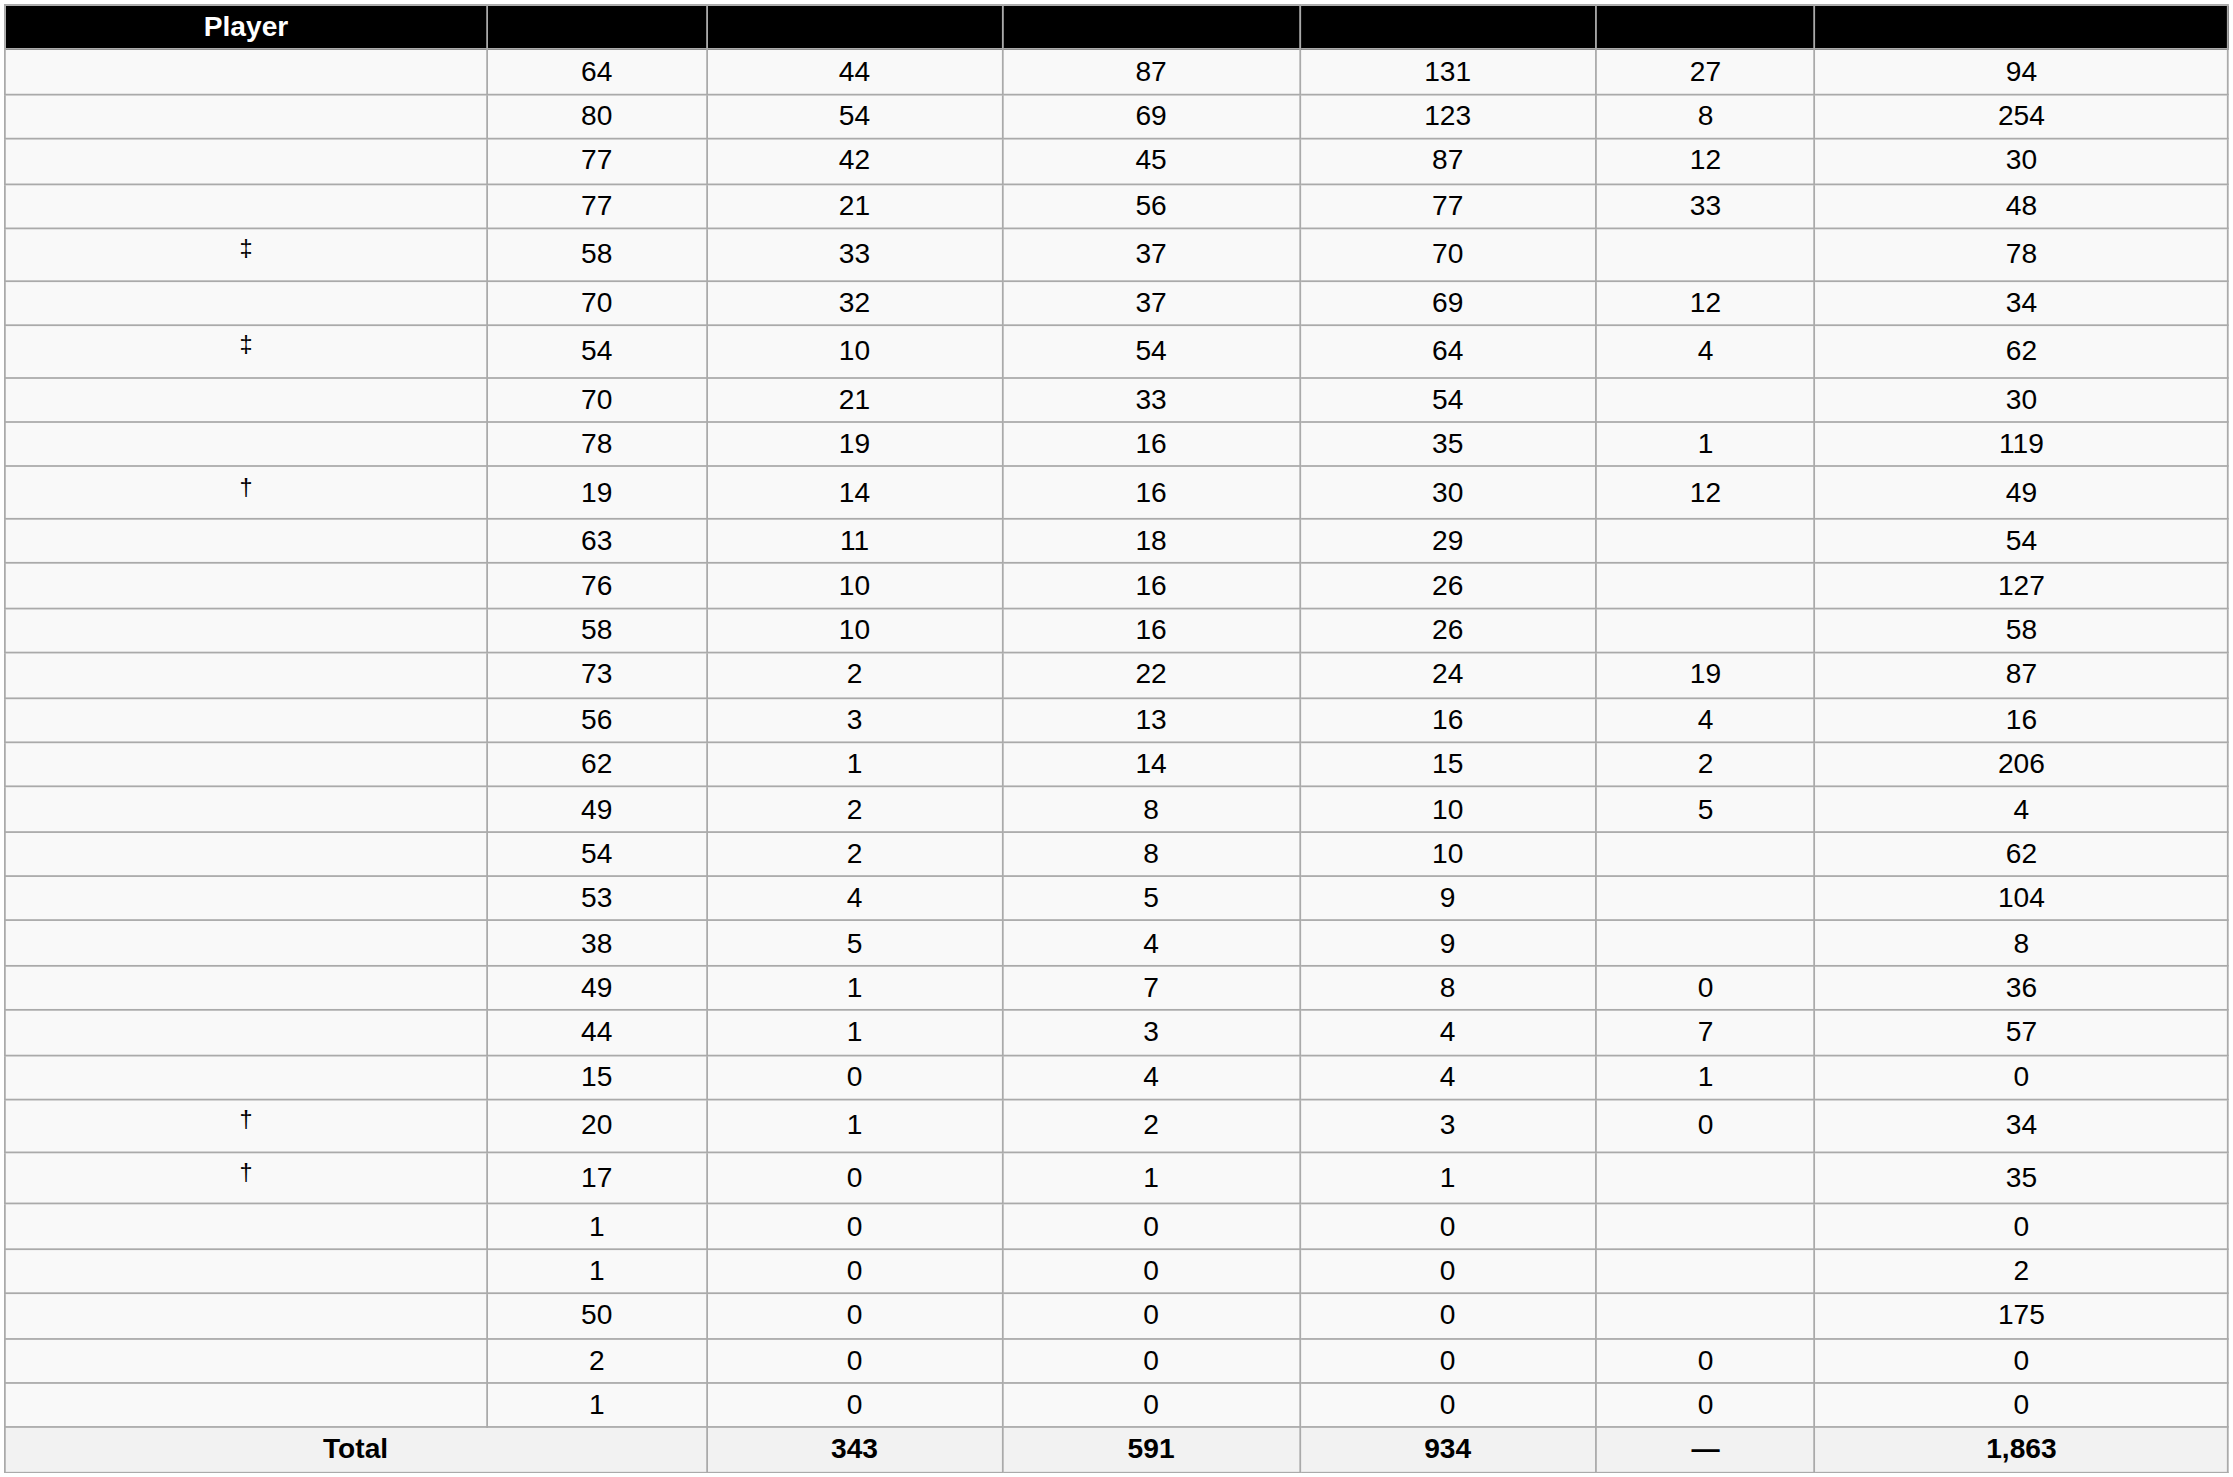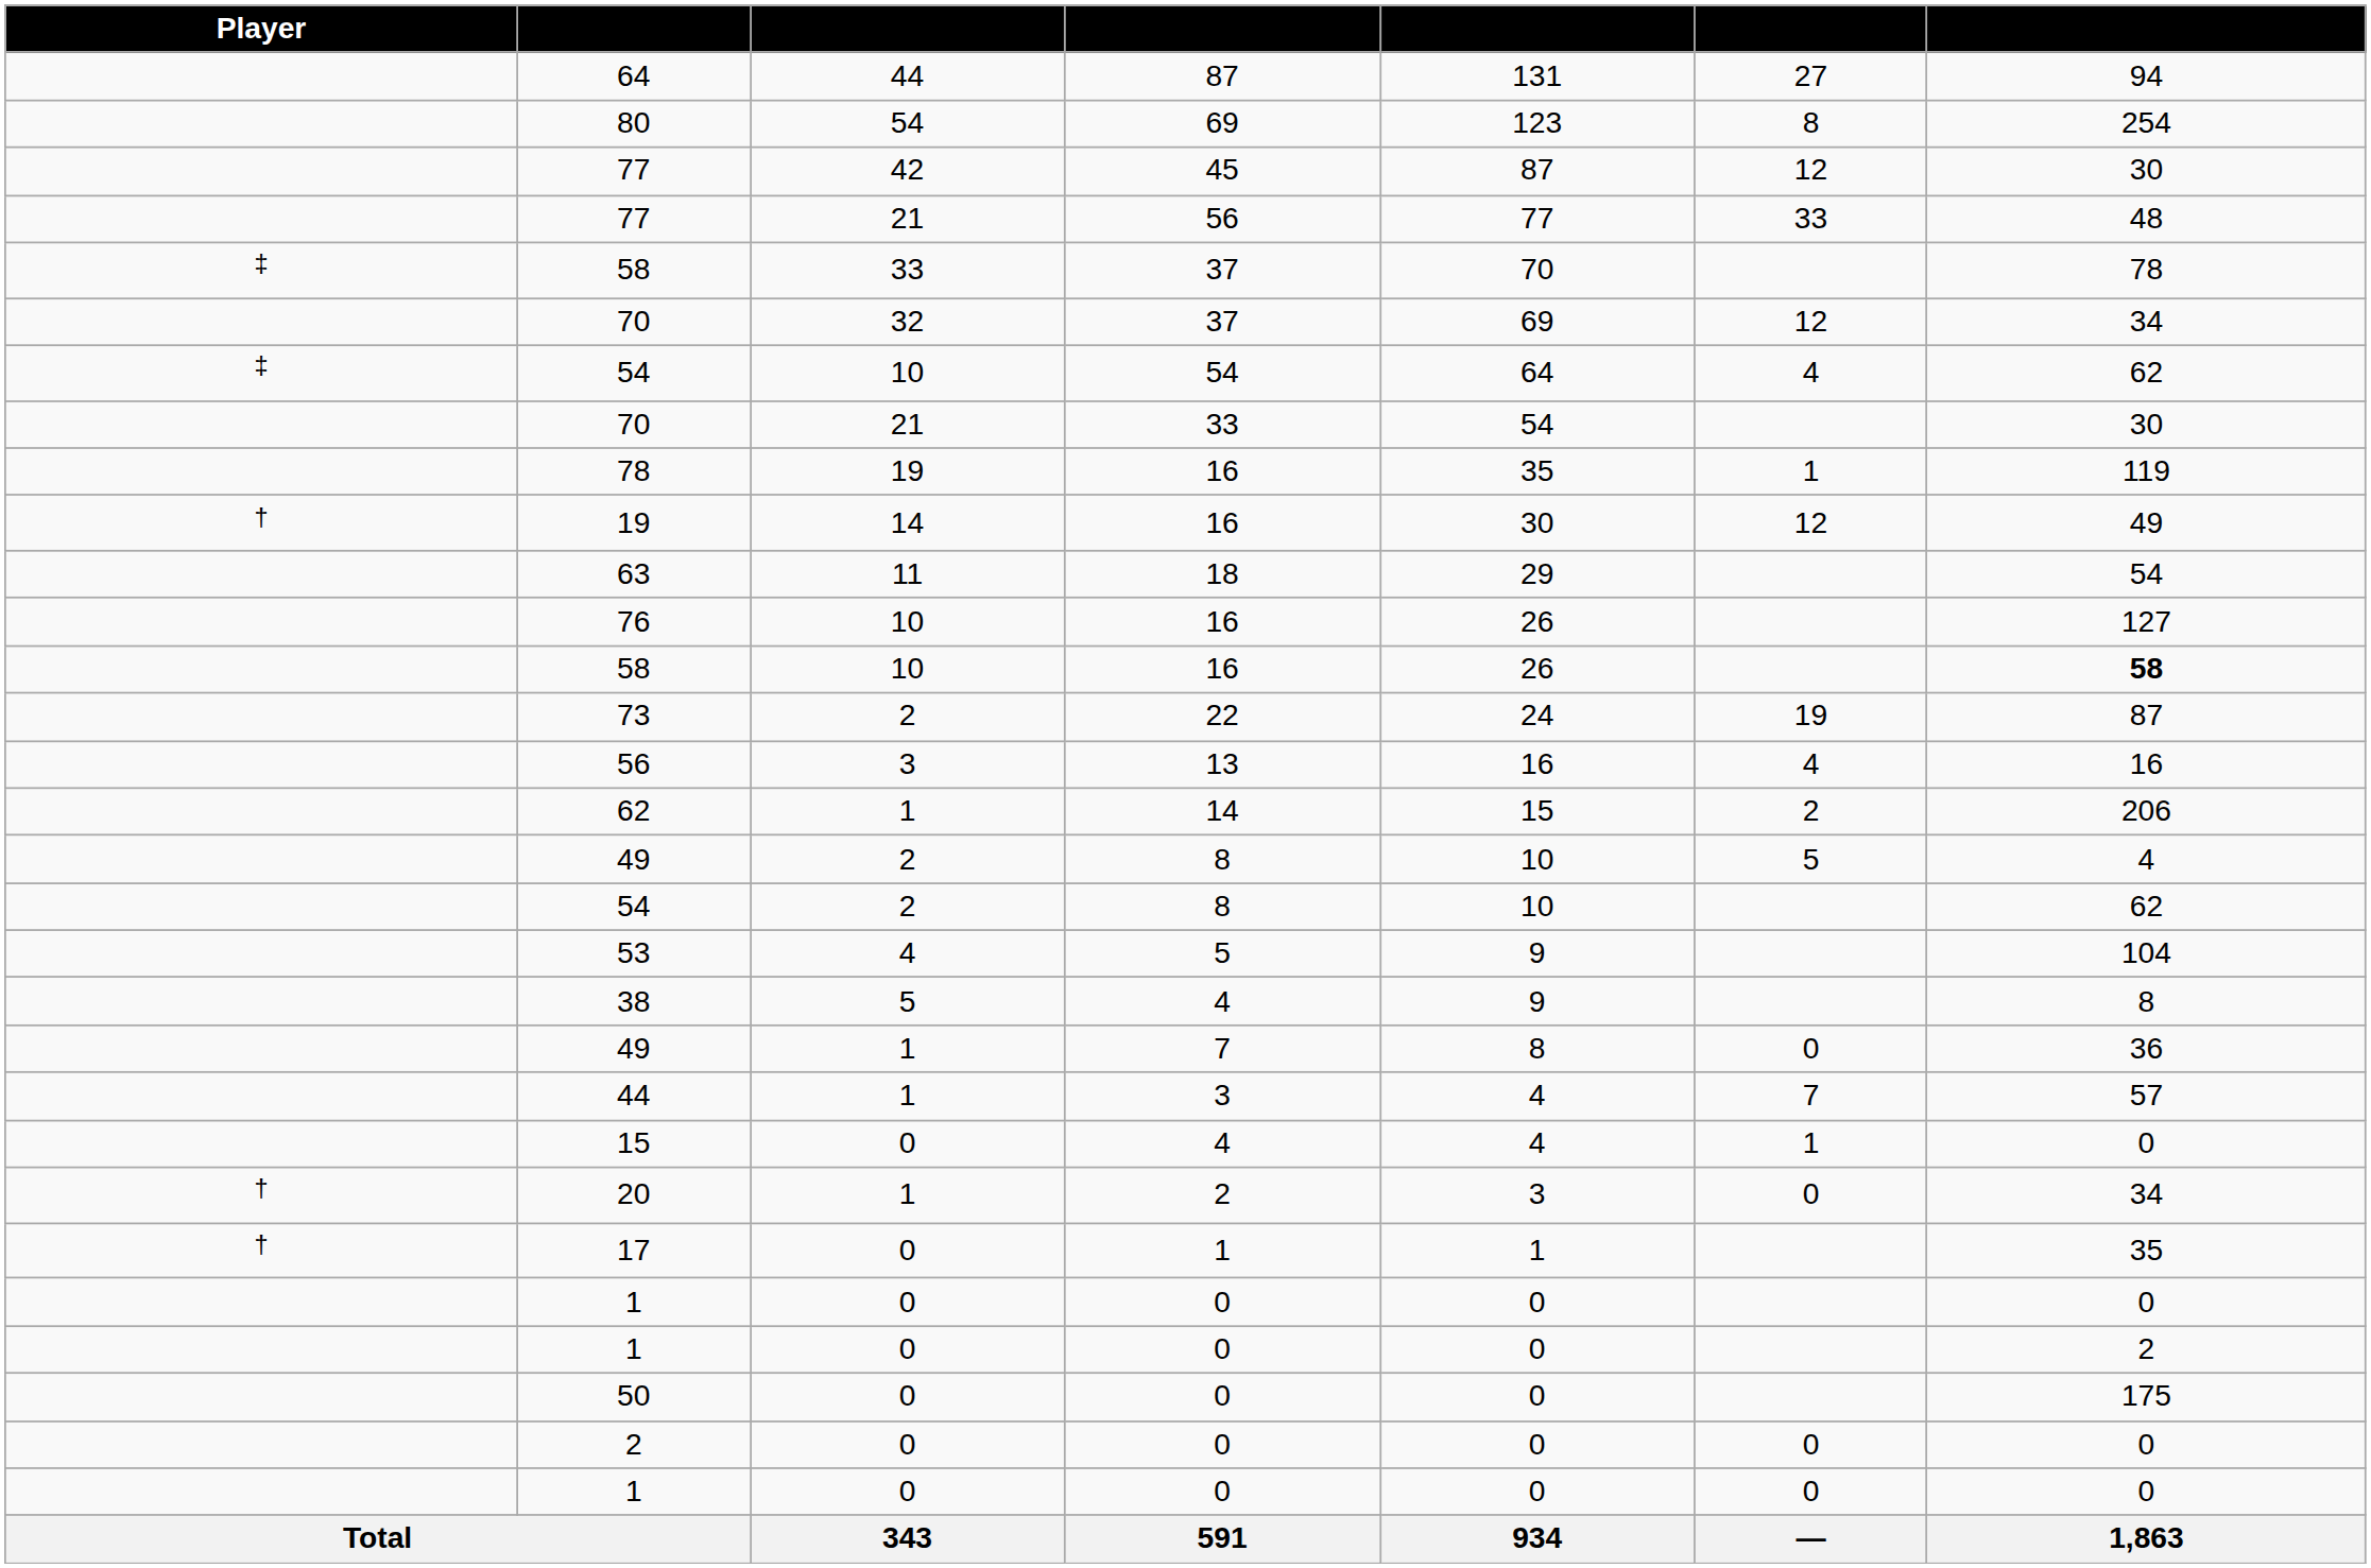58 / 16 | column 7: normal -> bold
